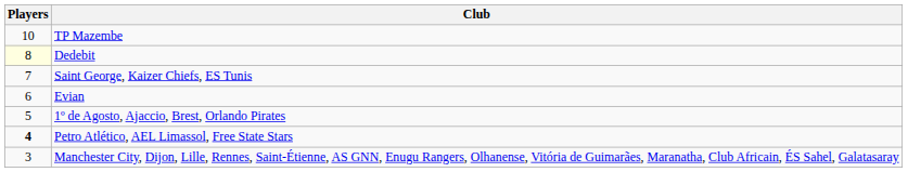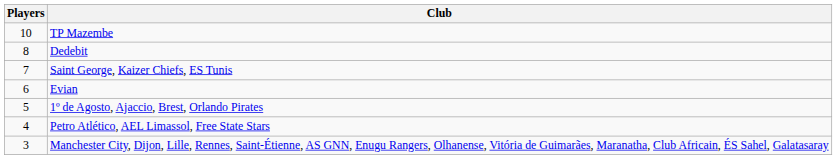Dedebit | Players: lightyellow background -> no background
Petro Atlético, AEL Limassol, Free State Stars | Players: bold -> normal
